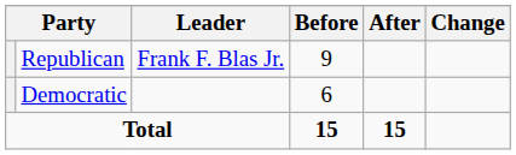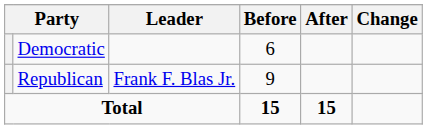rows swapped: Republican <-> Democratic
